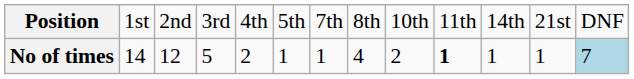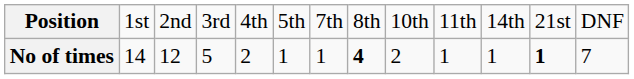No of times | column 8: normal -> bold
No of times | column 10: bold -> normal
No of times | column 12: normal -> bold
No of times | column 13: lightblue background -> no background
